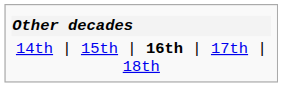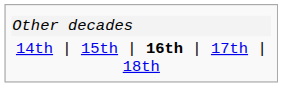row 1 | column 1: bold -> normal
